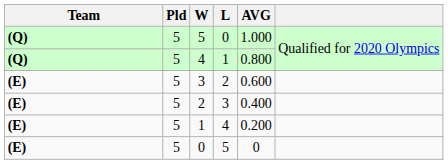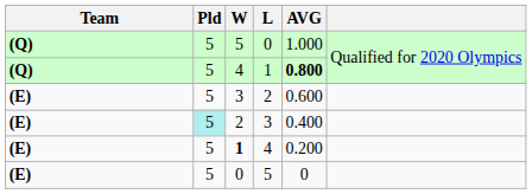row 3 | AVG: normal -> bold
row 5 | Pld: no background -> paleturquoise background
row 6 | W: normal -> bold
